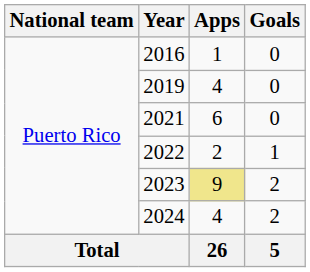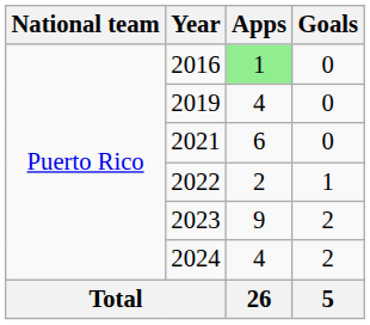2016 | Apps: no background -> lightgreen background
2023 | Apps: khaki background -> no background
